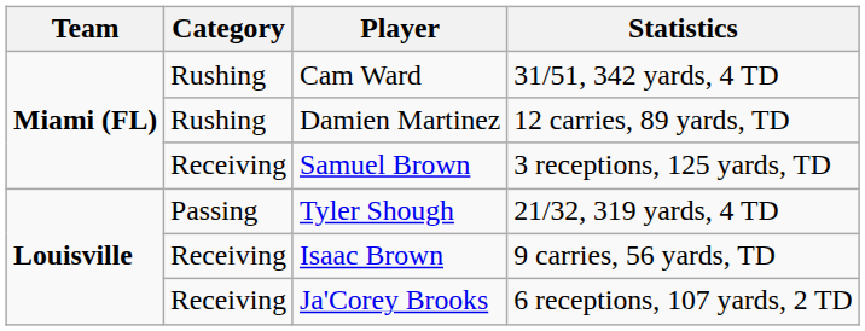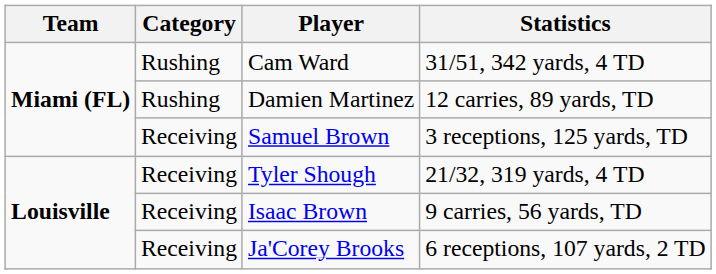Tyler Shough | Category: Passing -> Receiving
